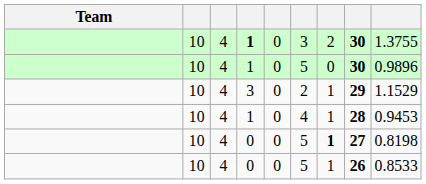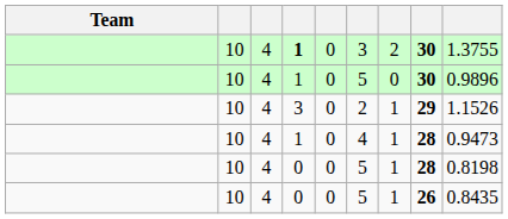row 4 | column 9: 1.1529 -> 1.1526
row 5 | column 9: 0.9453 -> 0.9473
row 6 | column 7: bold -> normal
row 6 | column 8: 27 -> 28
row 7 | column 9: 0.8533 -> 0.8435
